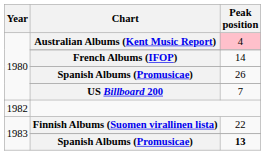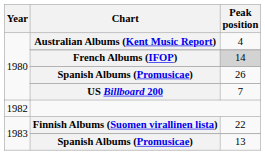4 | Peak position: pink background -> no background
14 | Peak position: no background -> lightgrey background
13 | Peak position: bold -> normal
